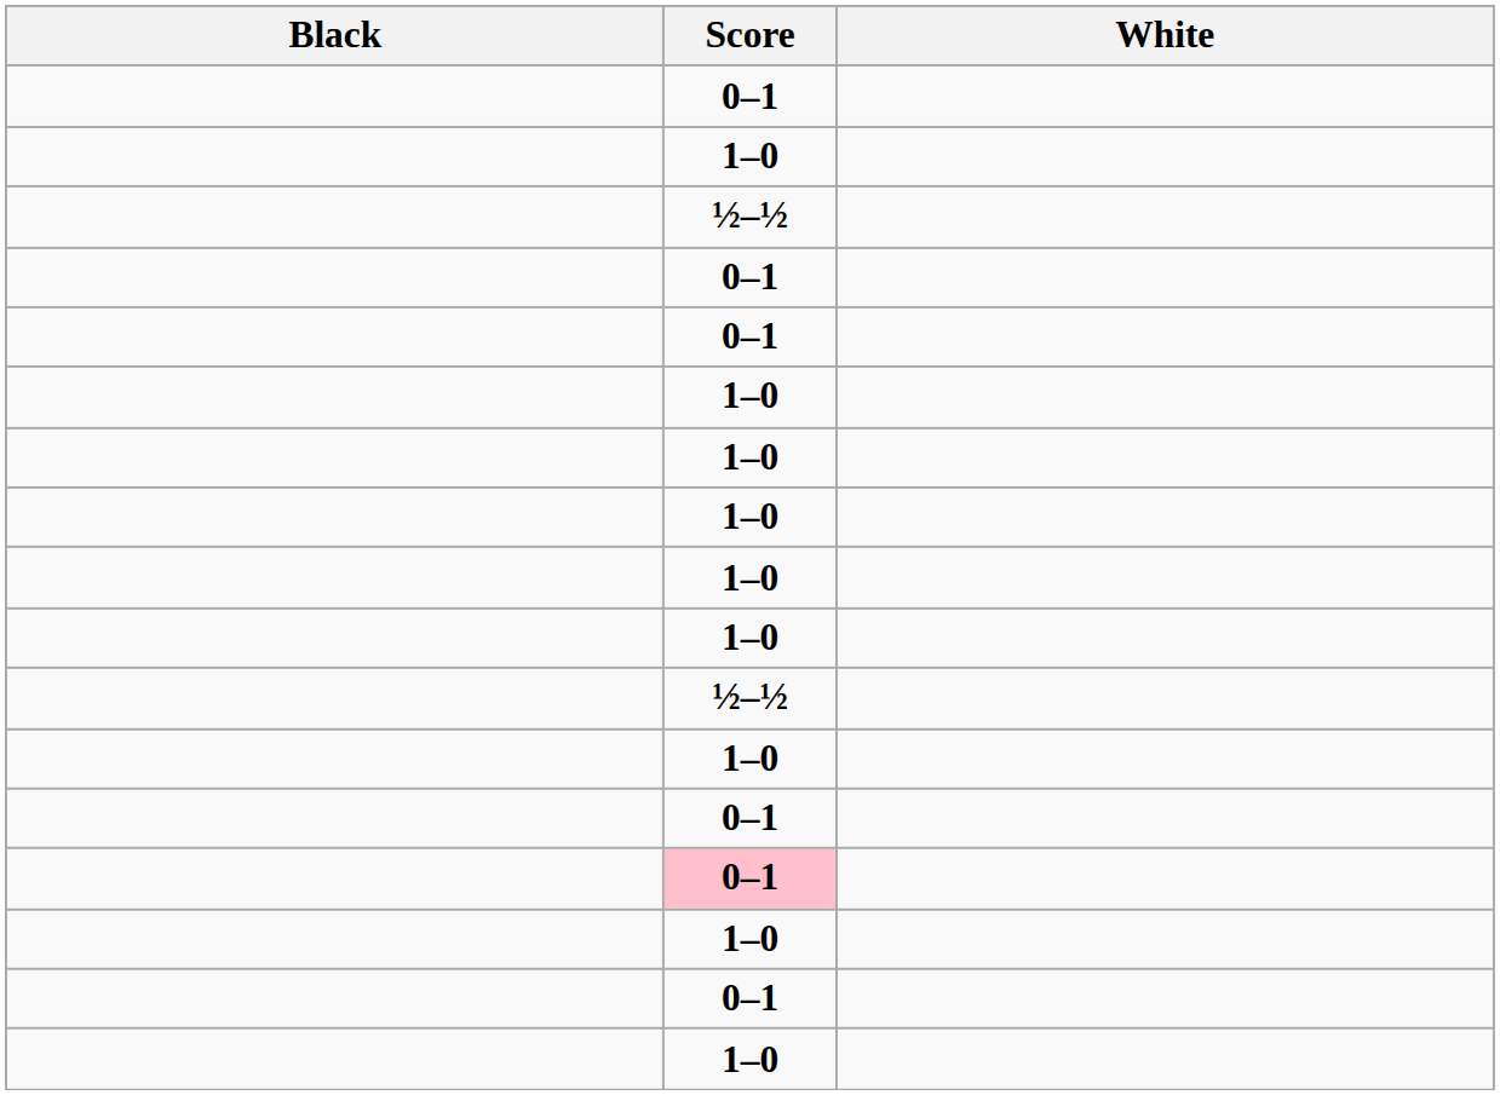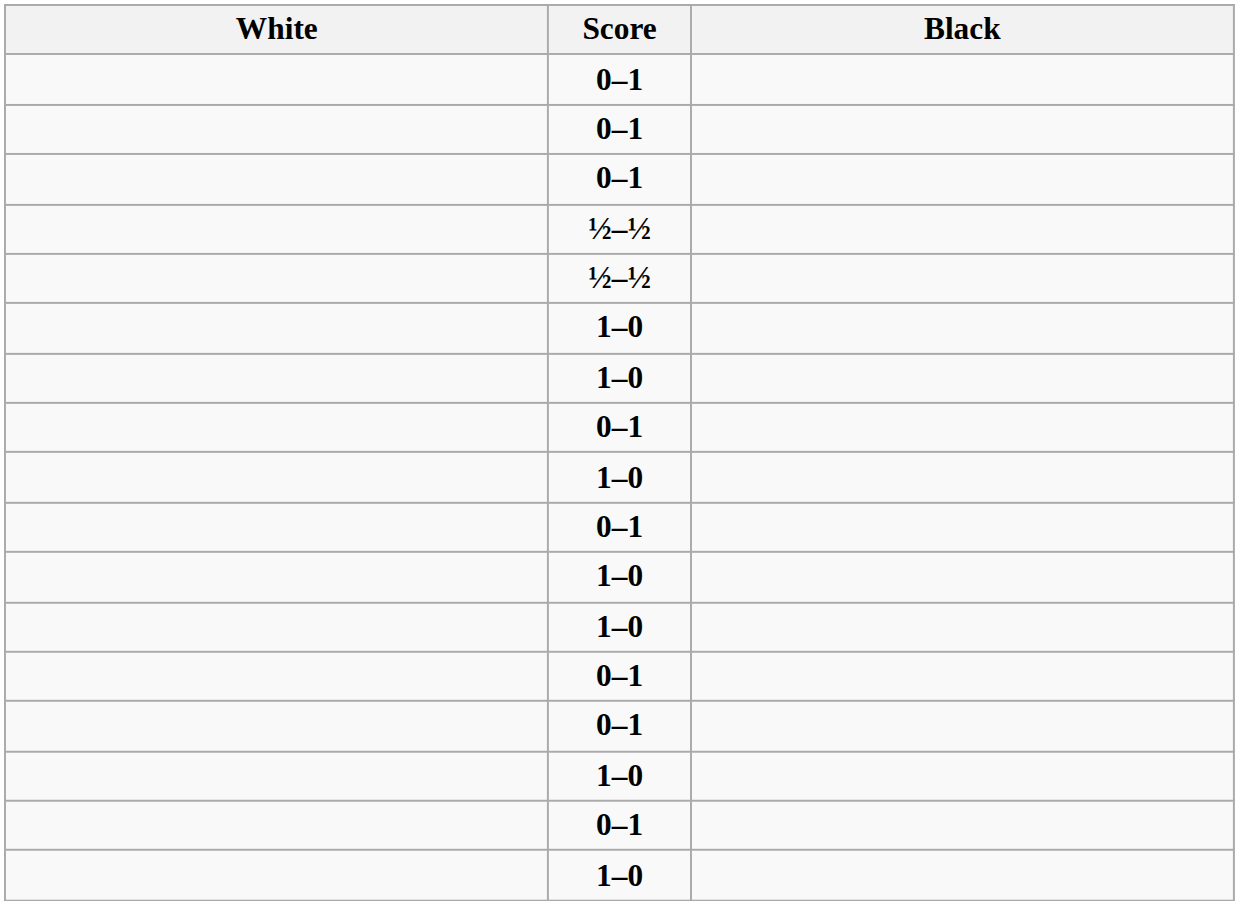columns swapped: White <-> Black
row 3 | Score: 1–0 -> 0–1
row 4 | Score: ½–½ -> 0–1
row 5 | Score: 0–1 -> ½–½
row 6 | Score: 0–1 -> ½–½
row 9 | Score: 1–0 -> 0–1
row 11 | Score: 1–0 -> 0–1
row 12 | Score: ½–½ -> 1–0
row 15 | Score: pink background -> no background
